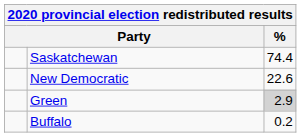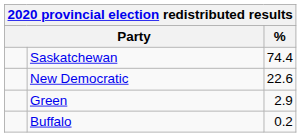Green | %: lightgrey background -> no background
